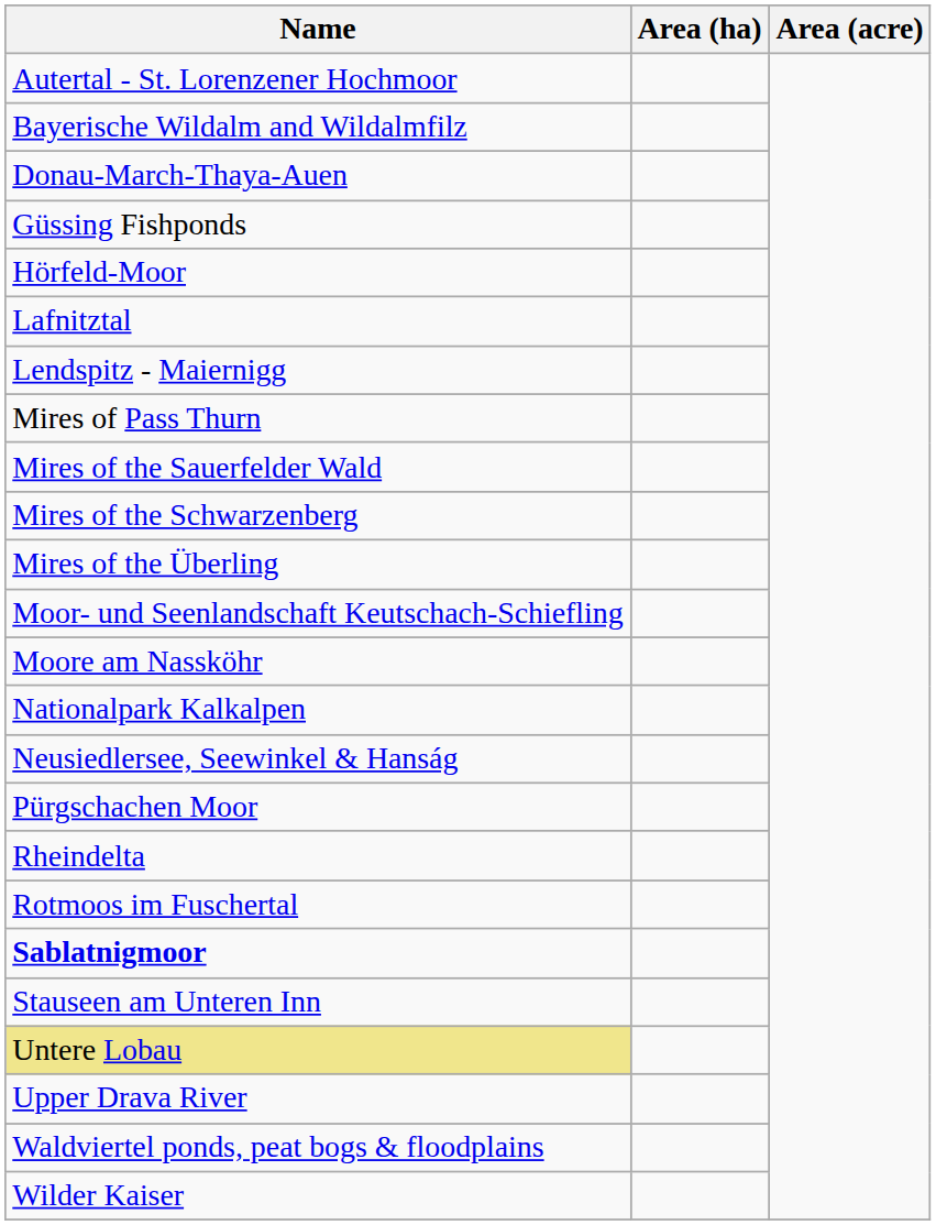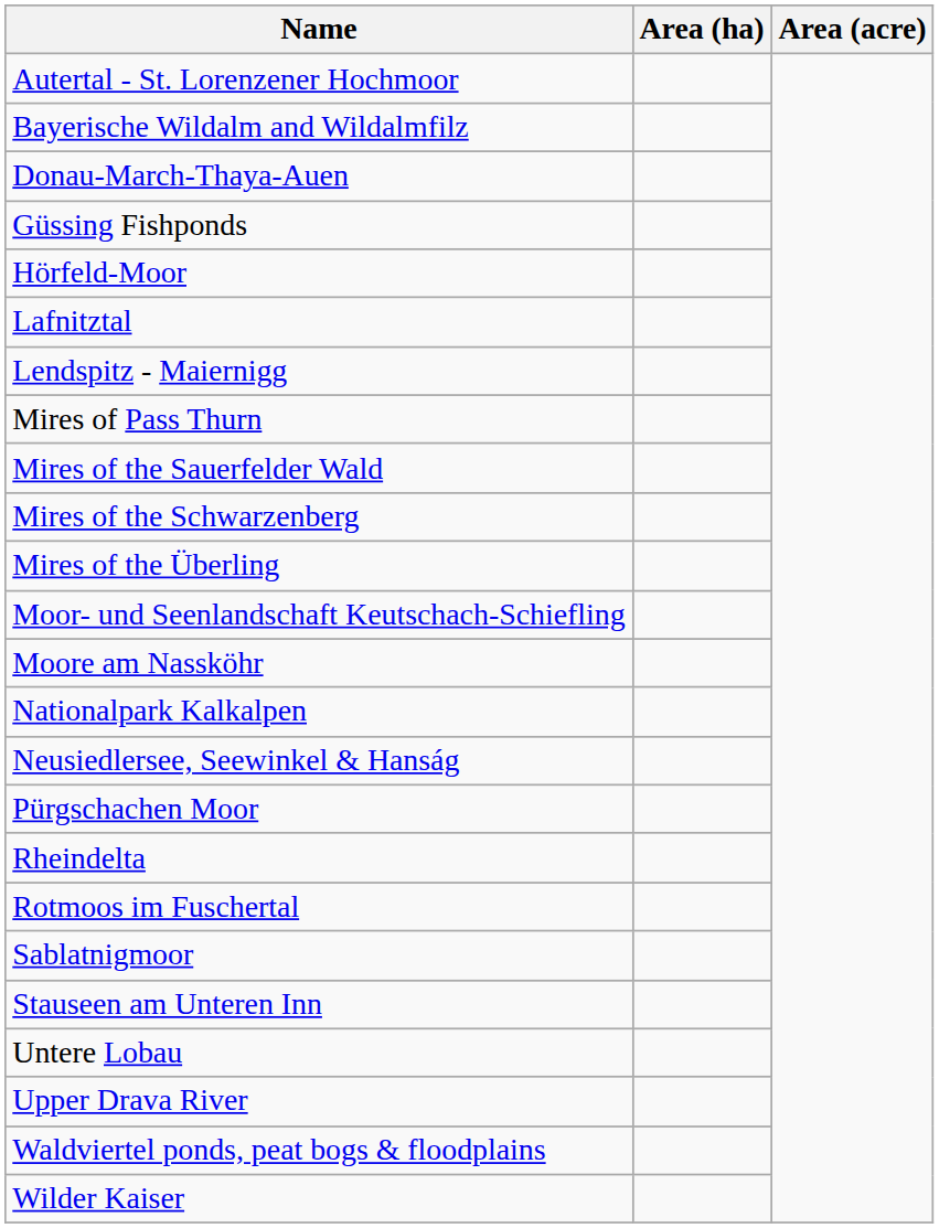Sablatnigmoor | Name: bold -> normal
Untere Lobau | Name: khaki background -> no background
